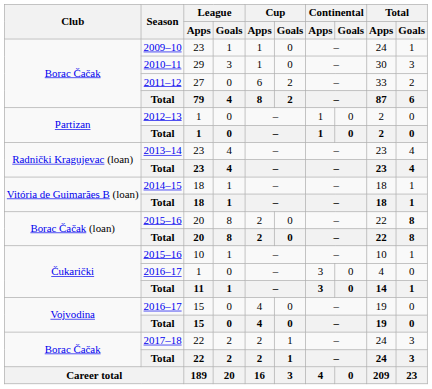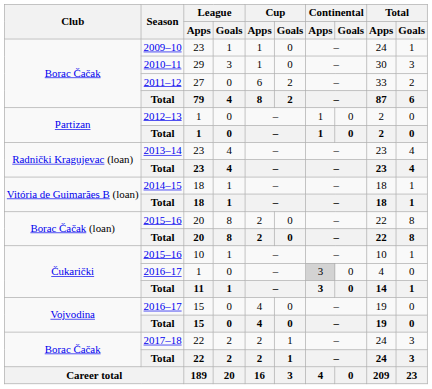2015–16 / 20 | Total / Goals: bold -> normal
2016–17 / 1 | Continental / Apps: no background -> lightgrey background
